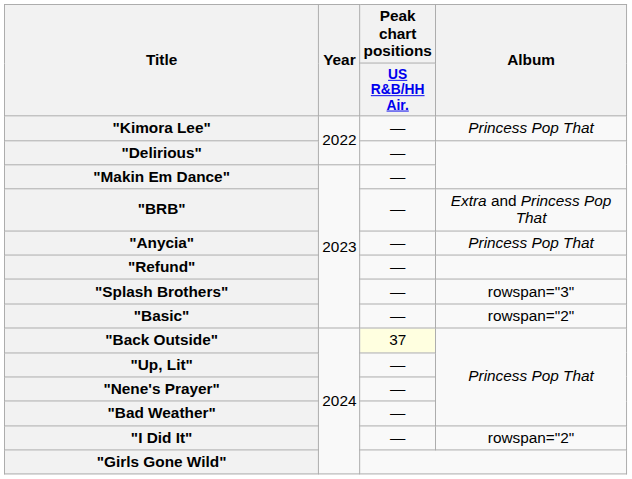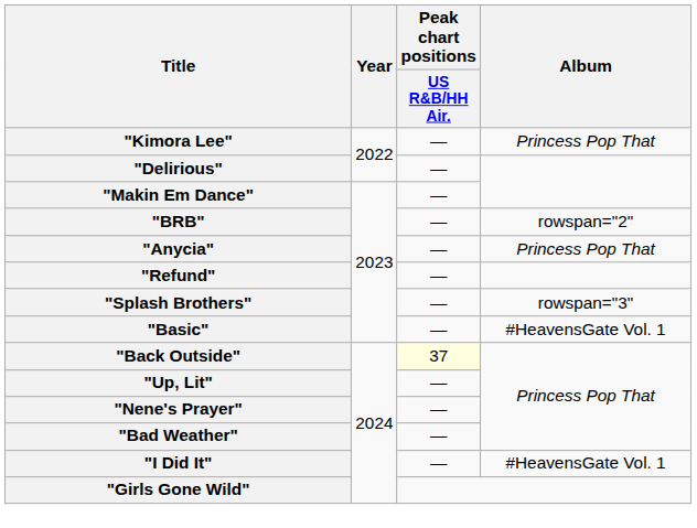"BRB" | Album: Extra and Princess Pop That -> rowspan="2"
"Basic" | Album: rowspan="2" -> #HeavensGate Vol. 1
"I Did It" | Album: rowspan="2" -> #HeavensGate Vol. 1
